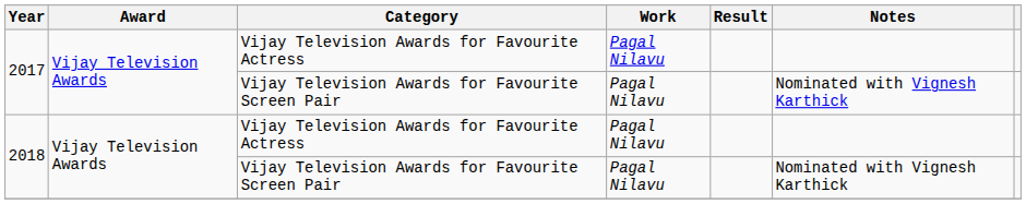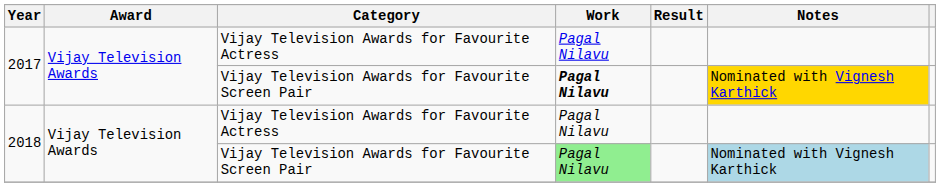2017 / Vijay Television Awards for Favourite Screen Pair | Work: normal -> bold
2017 / Vijay Television Awards for Favourite Screen Pair | Notes: no background -> gold background
2018 / Vijay Television Awards for Favourite Screen Pair | Work: no background -> lightgreen background
2018 / Vijay Television Awards for Favourite Screen Pair | Notes: no background -> lightblue background
